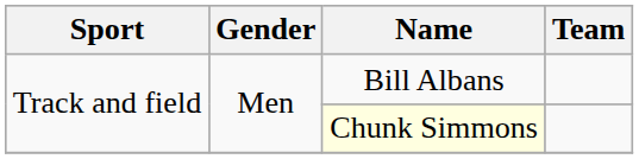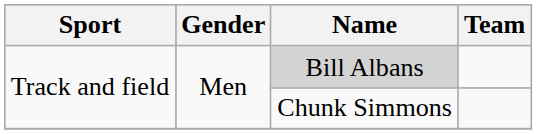Bill Albans | Name: no background -> lightgrey background
Chunk Simmons | Name: lightyellow background -> no background
